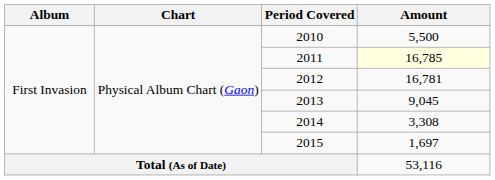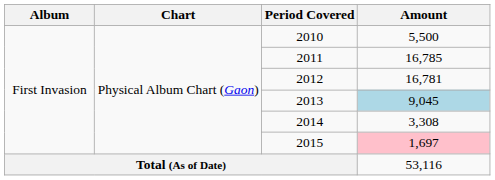2011 | Amount: lightyellow background -> no background
2013 | Amount: no background -> lightblue background
2015 | Amount: no background -> pink background
